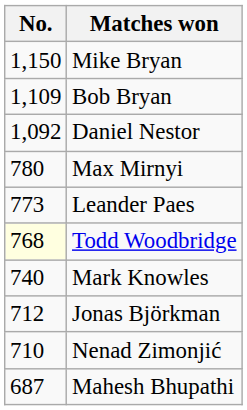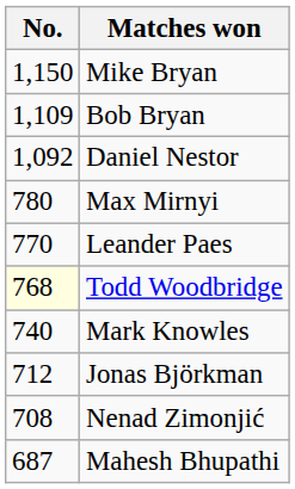Leander Paes | No.: 773 -> 770
Nenad Zimonjić | No.: 710 -> 708
